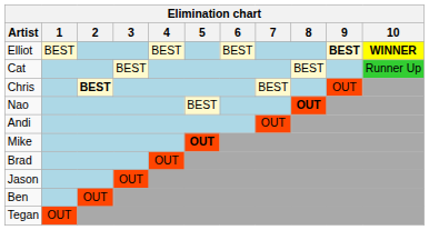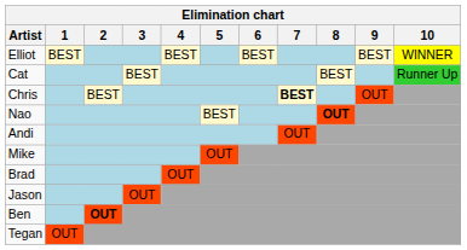Elliot | 9: bold -> normal
Elliot | 10: bold -> normal
Chris | 2: bold -> normal
Chris | 7: normal -> bold
Mike | 5: bold -> normal
Ben | 2: normal -> bold
